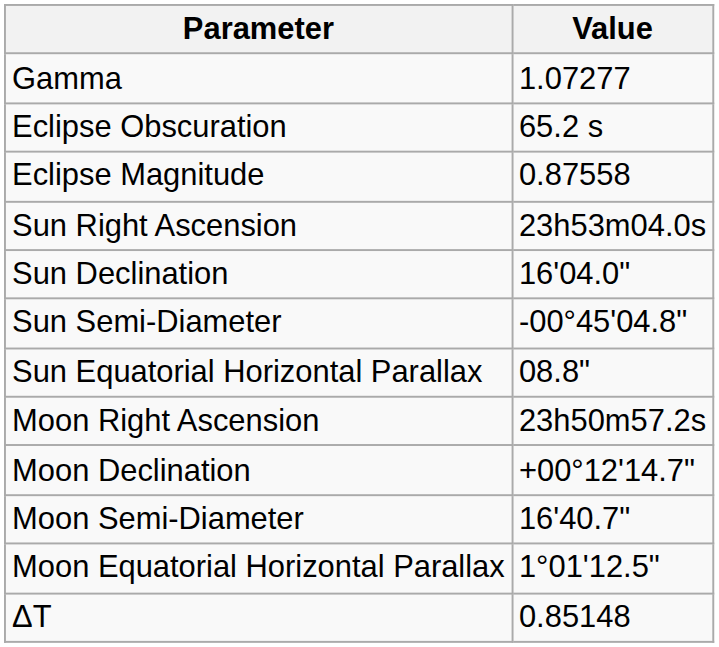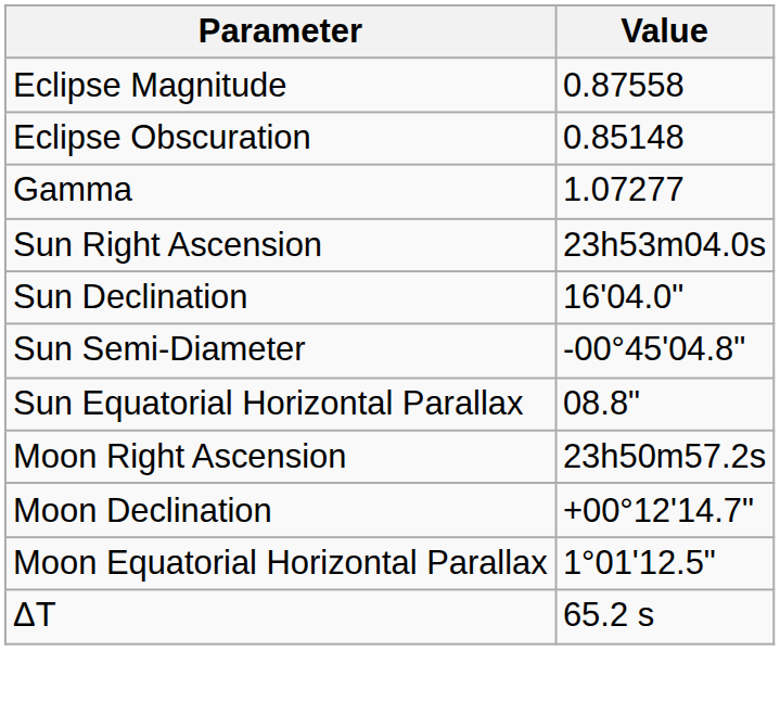rows swapped: Eclipse Magnitude <-> Gamma
Eclipse Obscuration | Value: 65.2 s -> 0.85148
- row: Moon Semi-Diameter | 16'40.7"
ΔT | Value: 0.85148 -> 65.2 s
